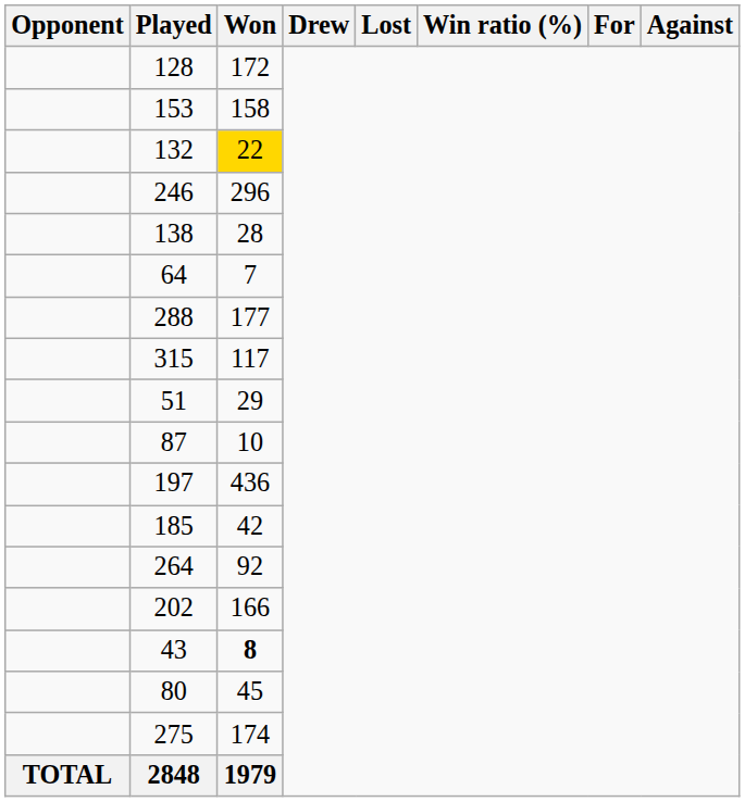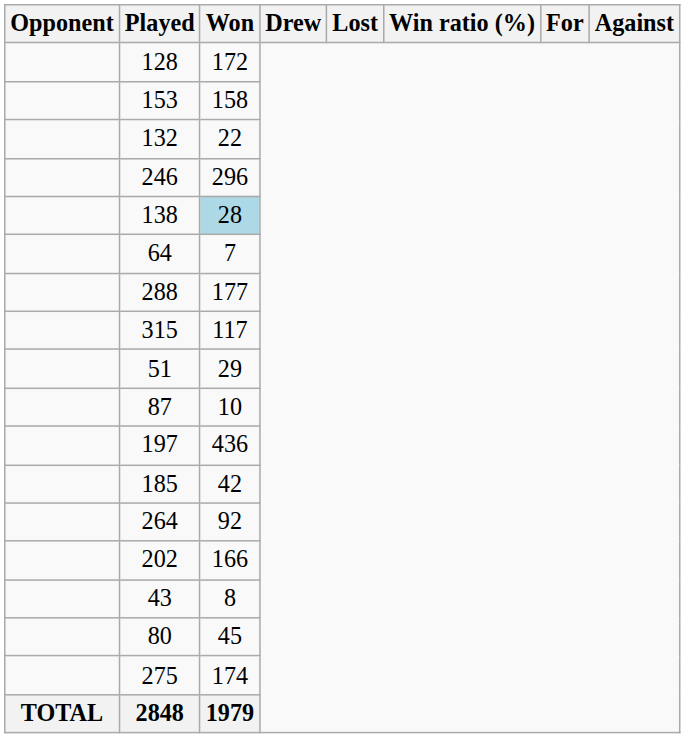132 | Won: gold background -> no background
138 | Won: no background -> lightblue background
43 | Won: bold -> normal
